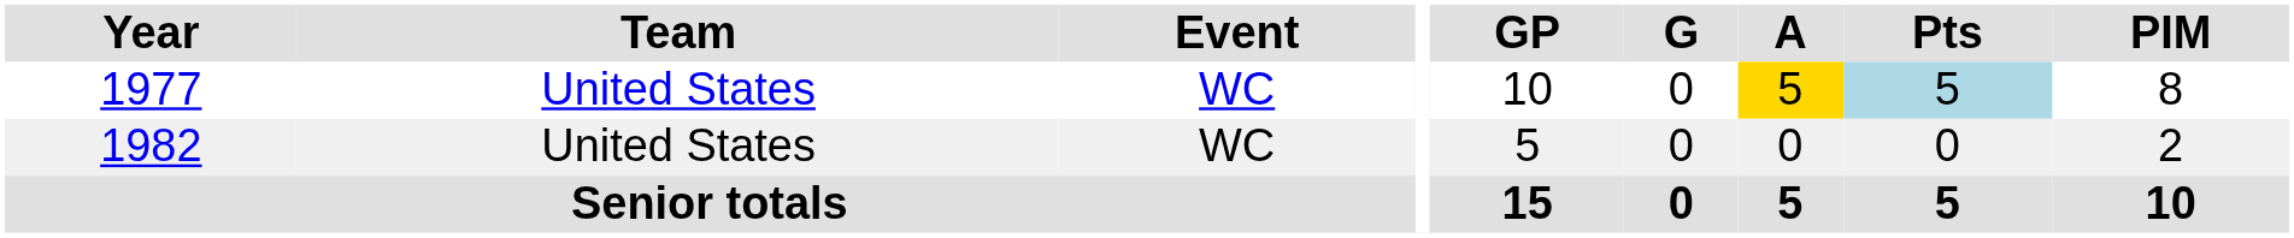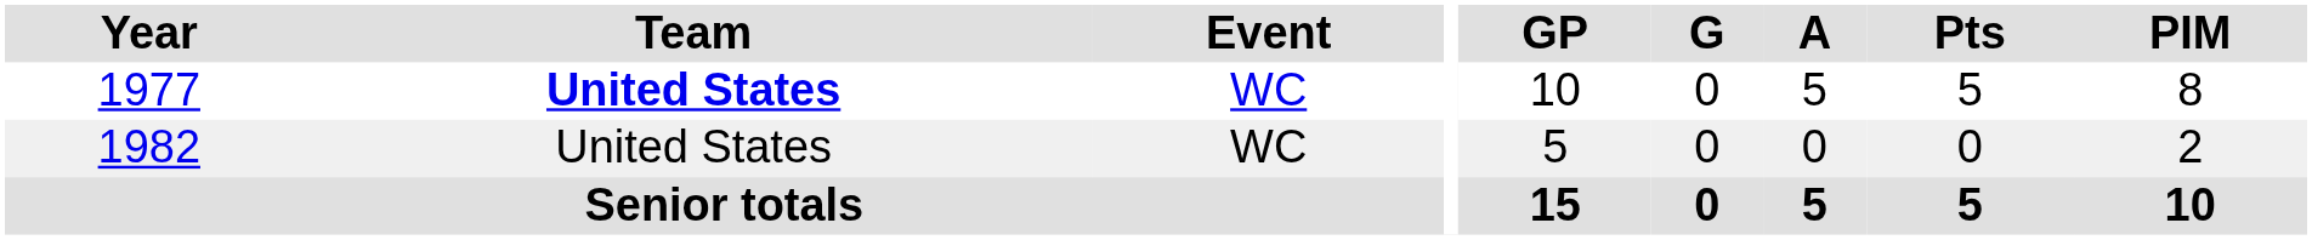1977 | Team: normal -> bold
1977 | A: gold background -> no background
1977 | Pts: lightblue background -> no background
